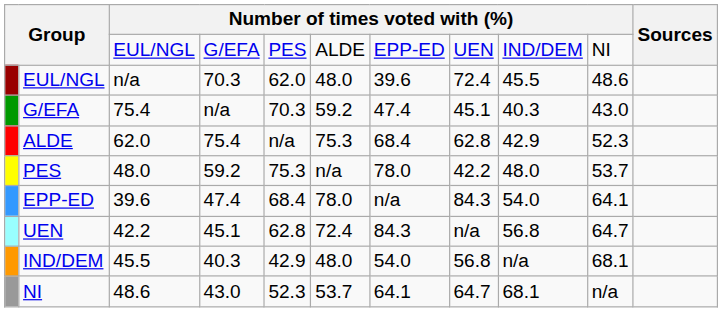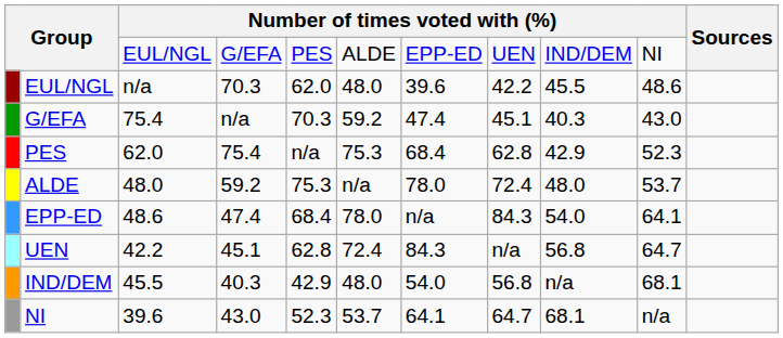row 3 | column 8: 72.4 -> 42.2
row 5 | column 2: ALDE -> PES
row 6 | column 2: PES -> ALDE
row 6 | column 8: 42.2 -> 72.4
row 7 | column 3: 39.6 -> 48.6
row 10 | column 3: 48.6 -> 39.6
